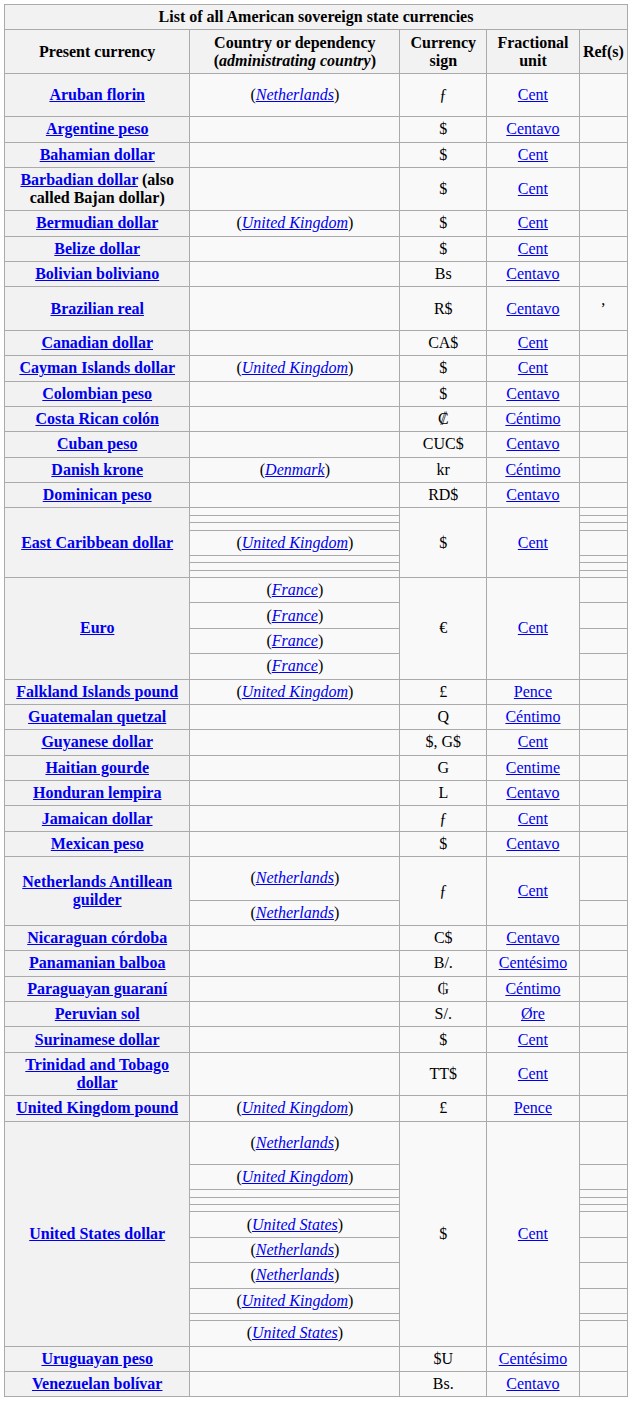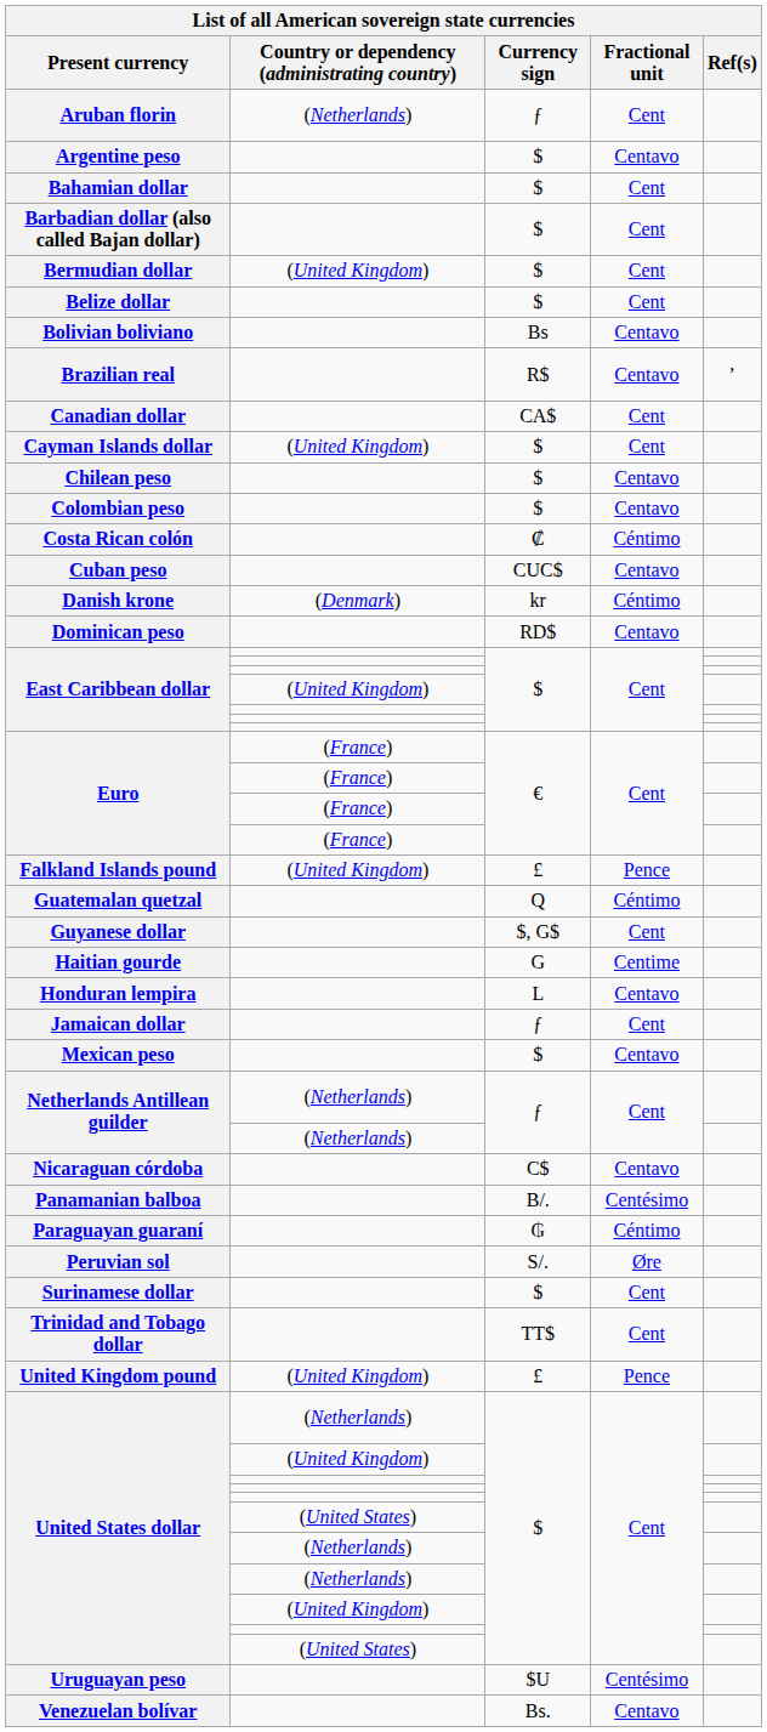+ row: Chilean peso | $ | Centavo
